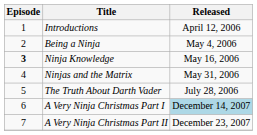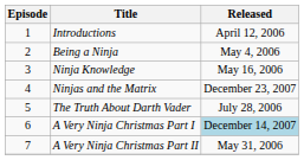Ninja Knowledge | Episode: bold -> normal
Ninjas and the Matrix | Released: May 31, 2006 -> December 23, 2007
A Very Ninja Christmas Part II | Released: December 23, 2007 -> May 31, 2006
